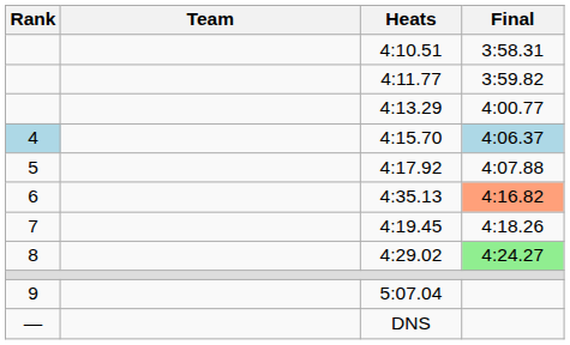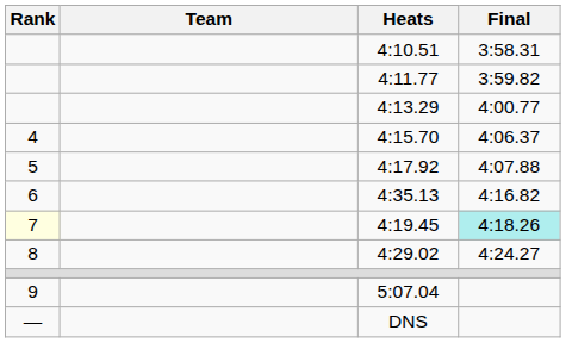4:15.70 | Rank: lightblue background -> no background
4:15.70 | Final: lightblue background -> no background
4:35.13 | Final: lightsalmon background -> no background
4:19.45 | Rank: no background -> lightyellow background
4:19.45 | Final: no background -> paleturquoise background
4:29.02 | Final: lightgreen background -> no background
